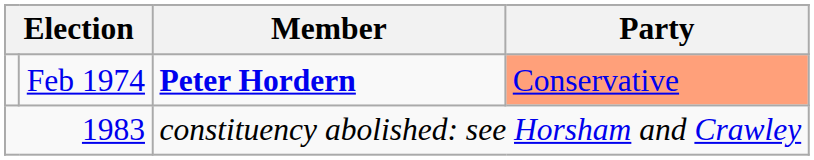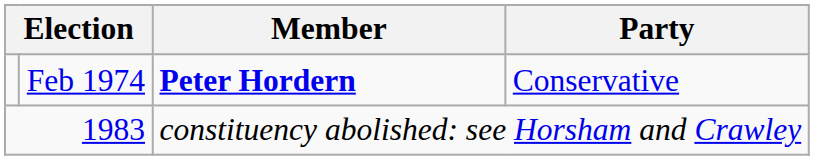Feb 1974 | Party: lightsalmon background -> no background
